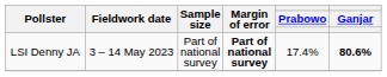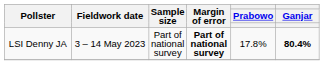LSI Denny JA | Prabowo: 17.4% -> 17.8%
LSI Denny JA | Ganjar: 80.6% -> 80.4%
